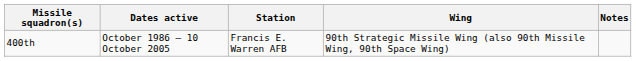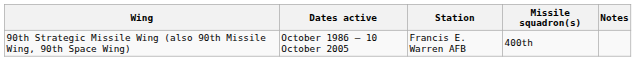columns swapped: Wing <-> Missile squadron(s)
